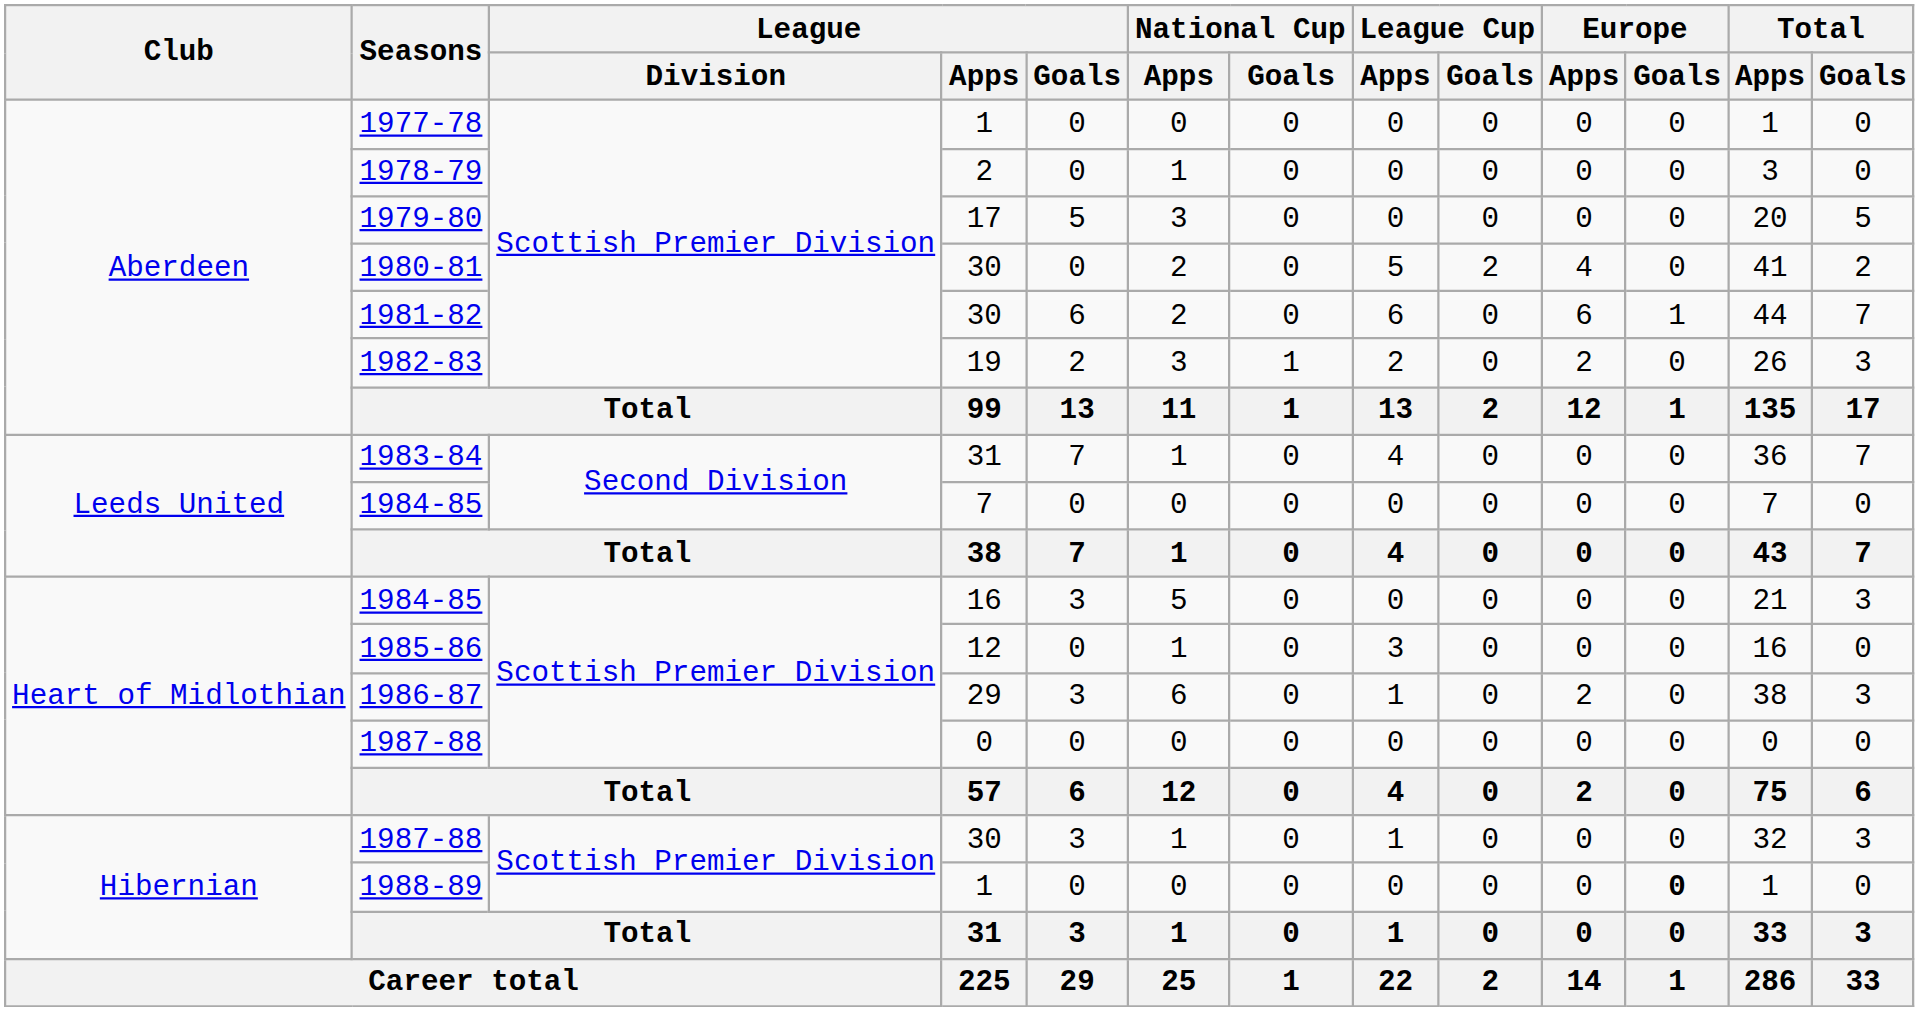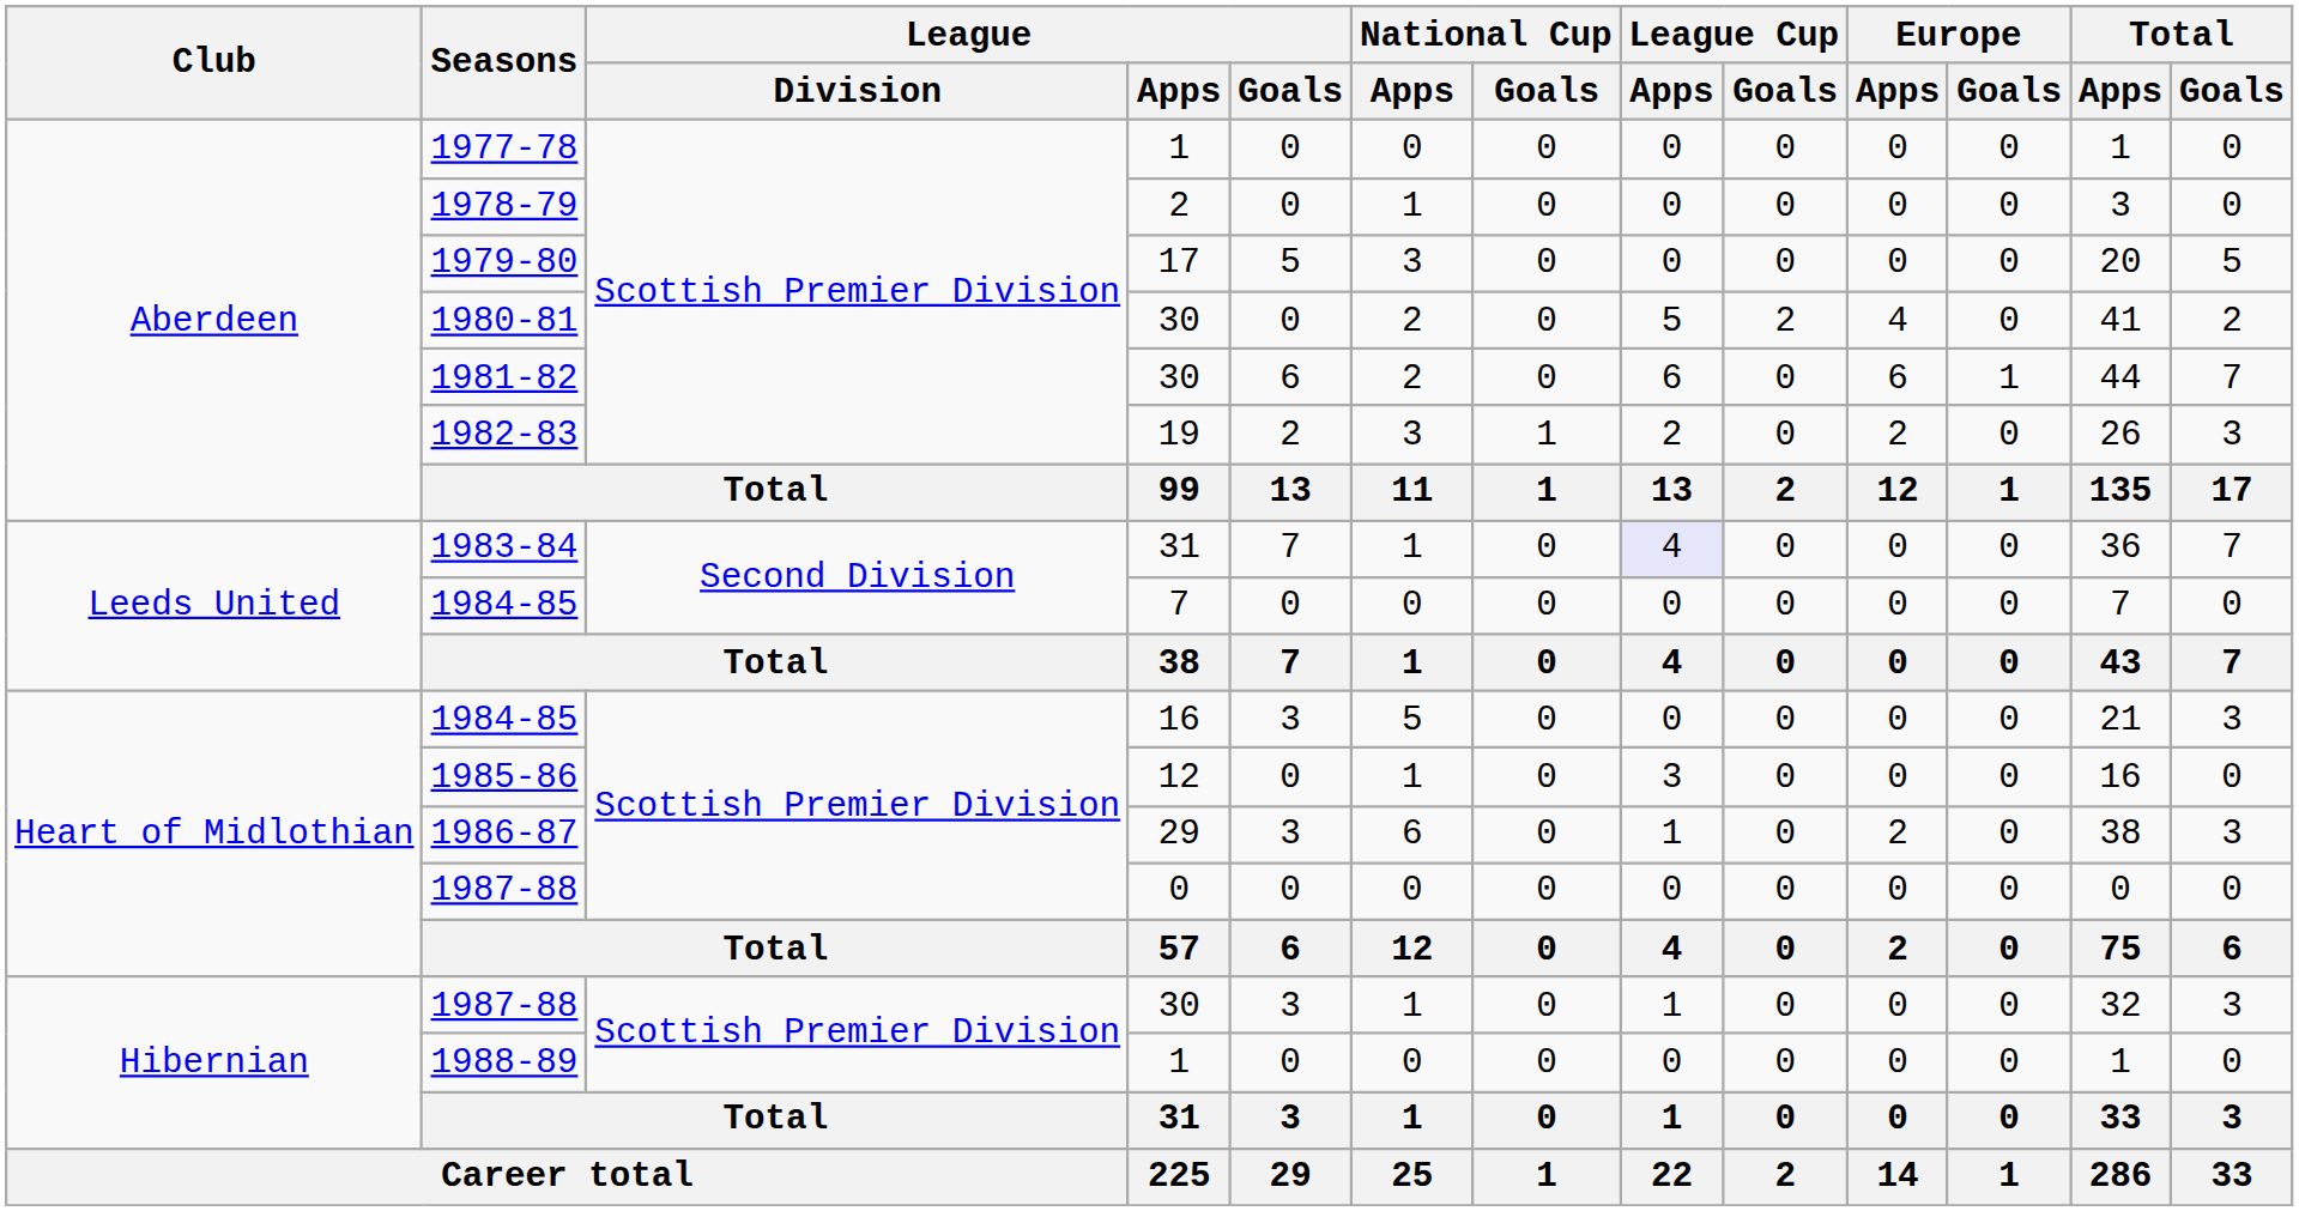1983-84 | League Cup / Apps: no background -> lavender background
1988-89 | Europe / Goals: bold -> normal
